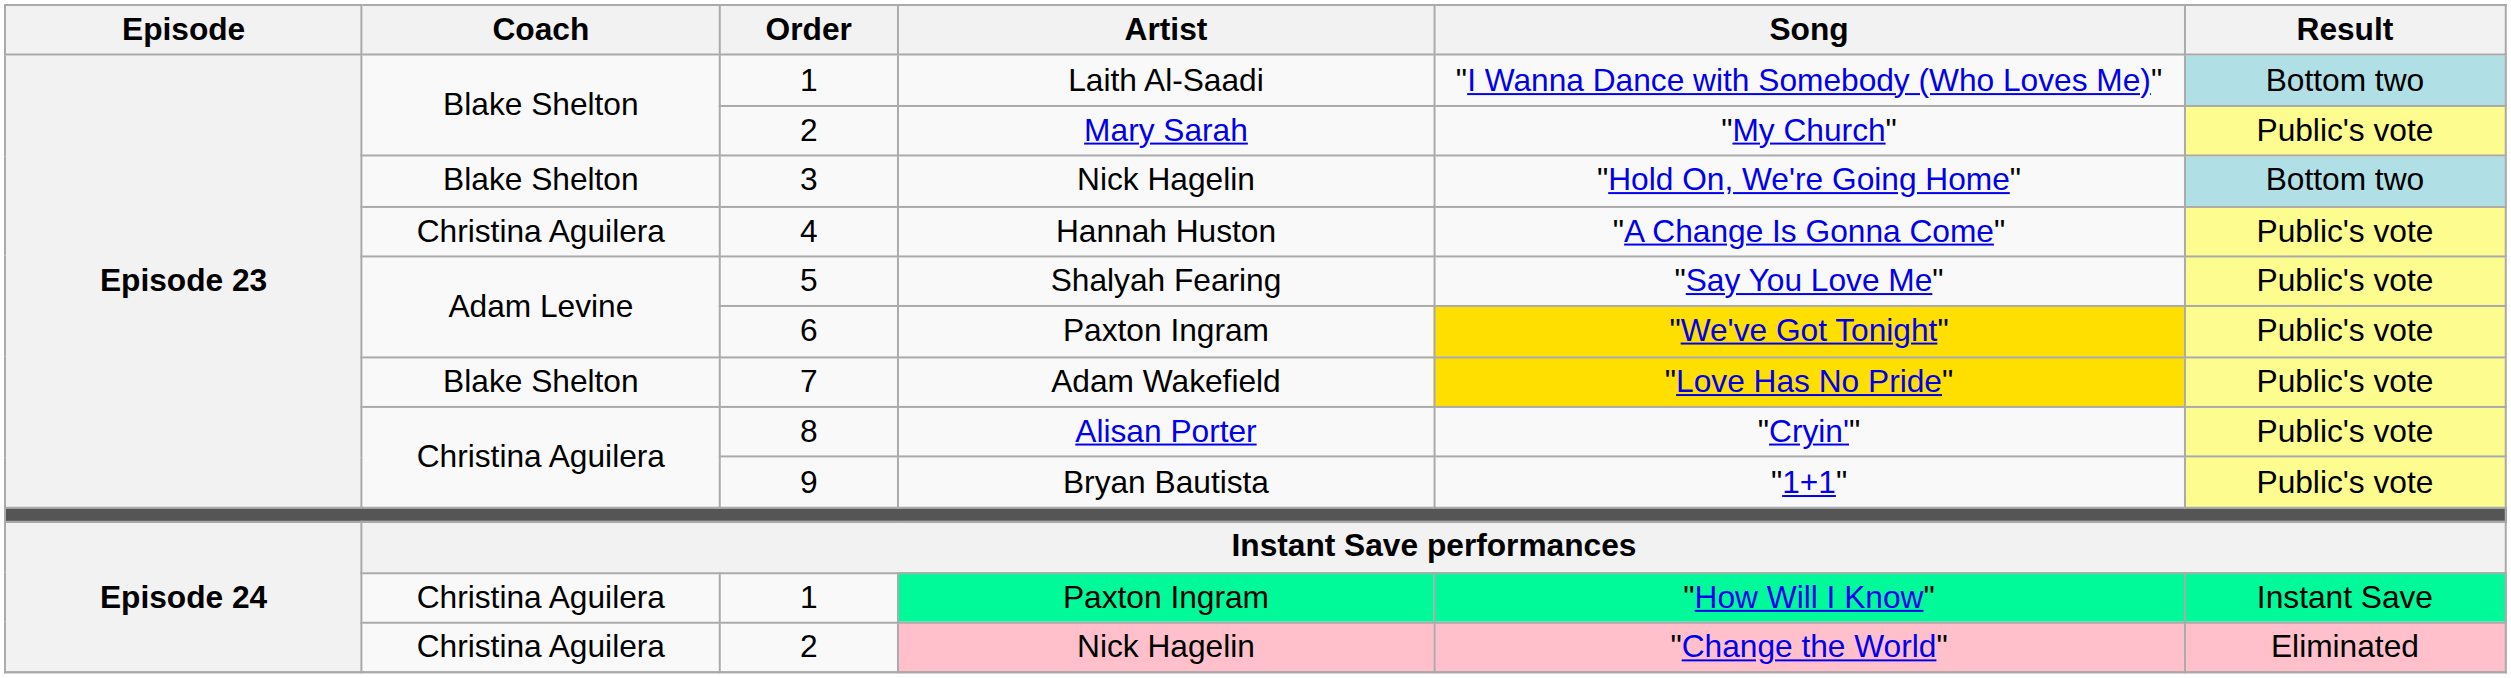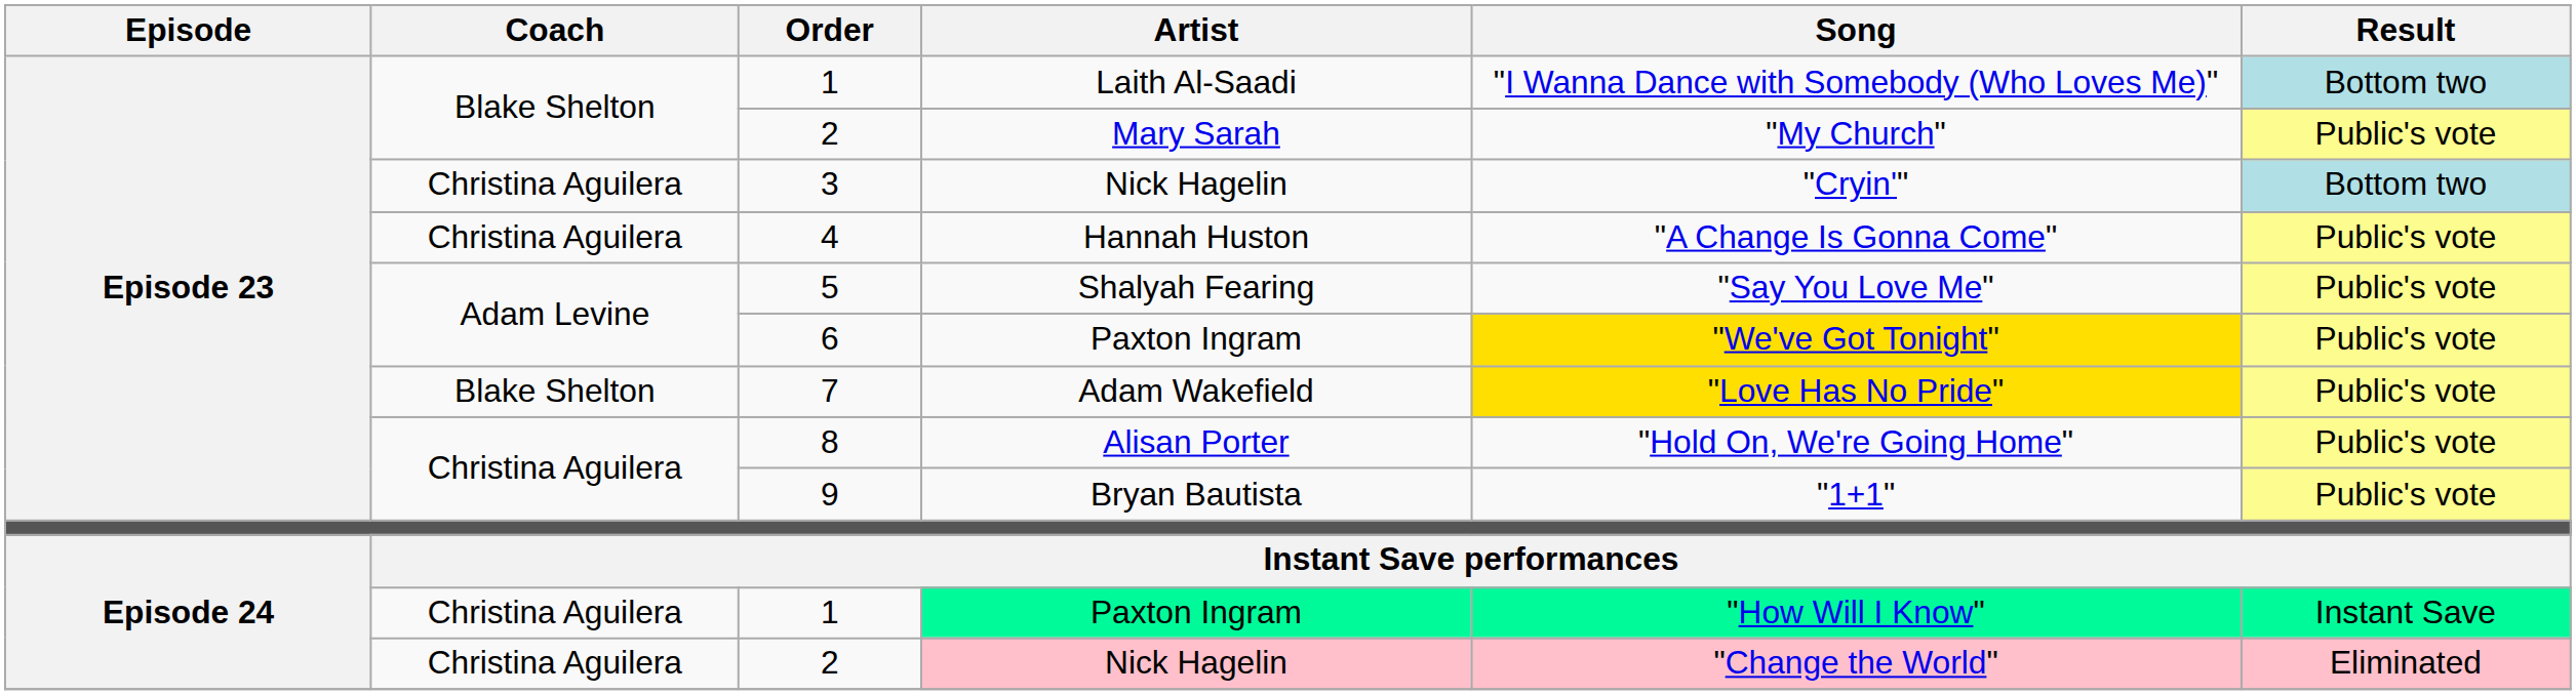3 | Coach: Blake Shelton -> Christina Aguilera
3 | Song: "Hold On, We're Going Home" -> "Cryin'"
8 | Song: "Cryin'" -> "Hold On, We're Going Home"
